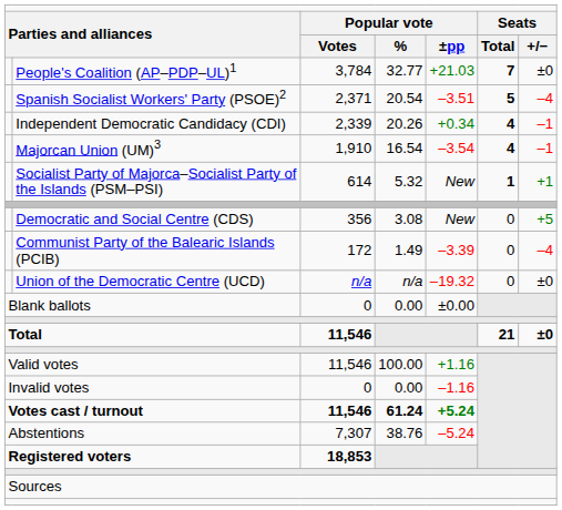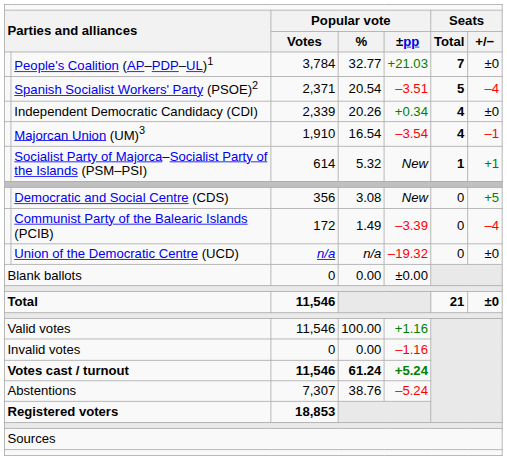Independent Democratic Candidacy (CDI) | column 7: –1 -> ±0
